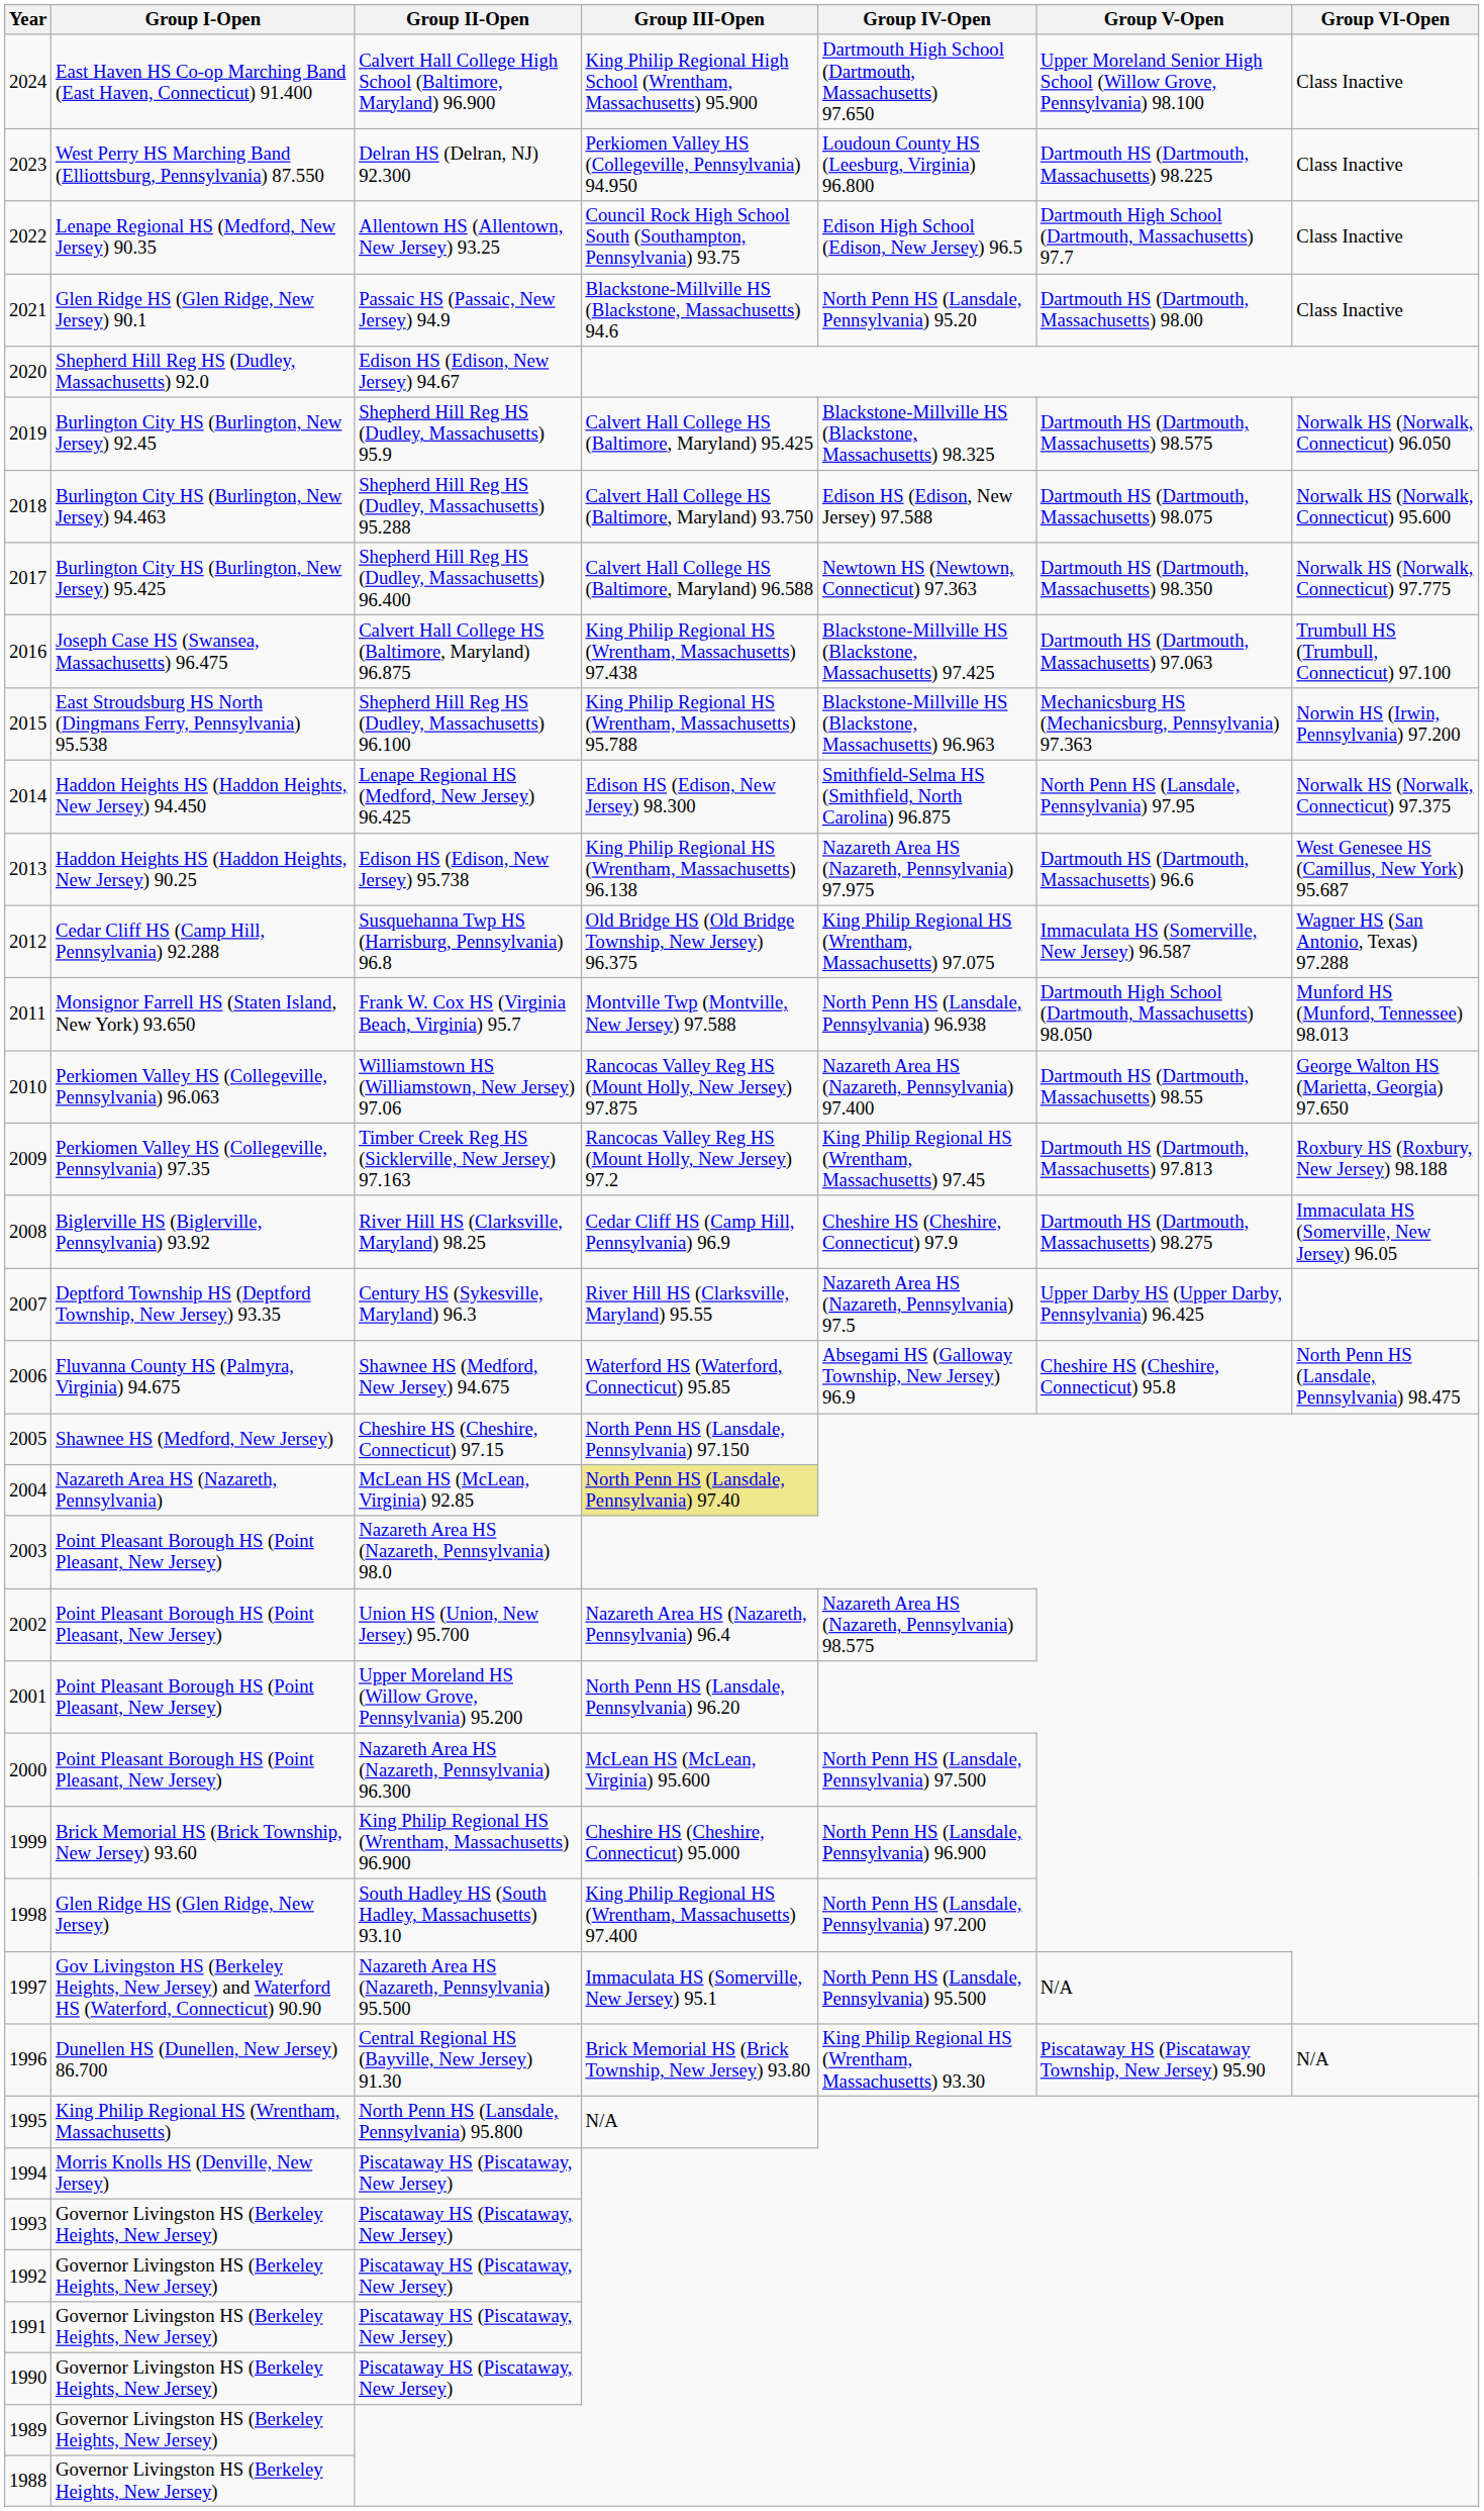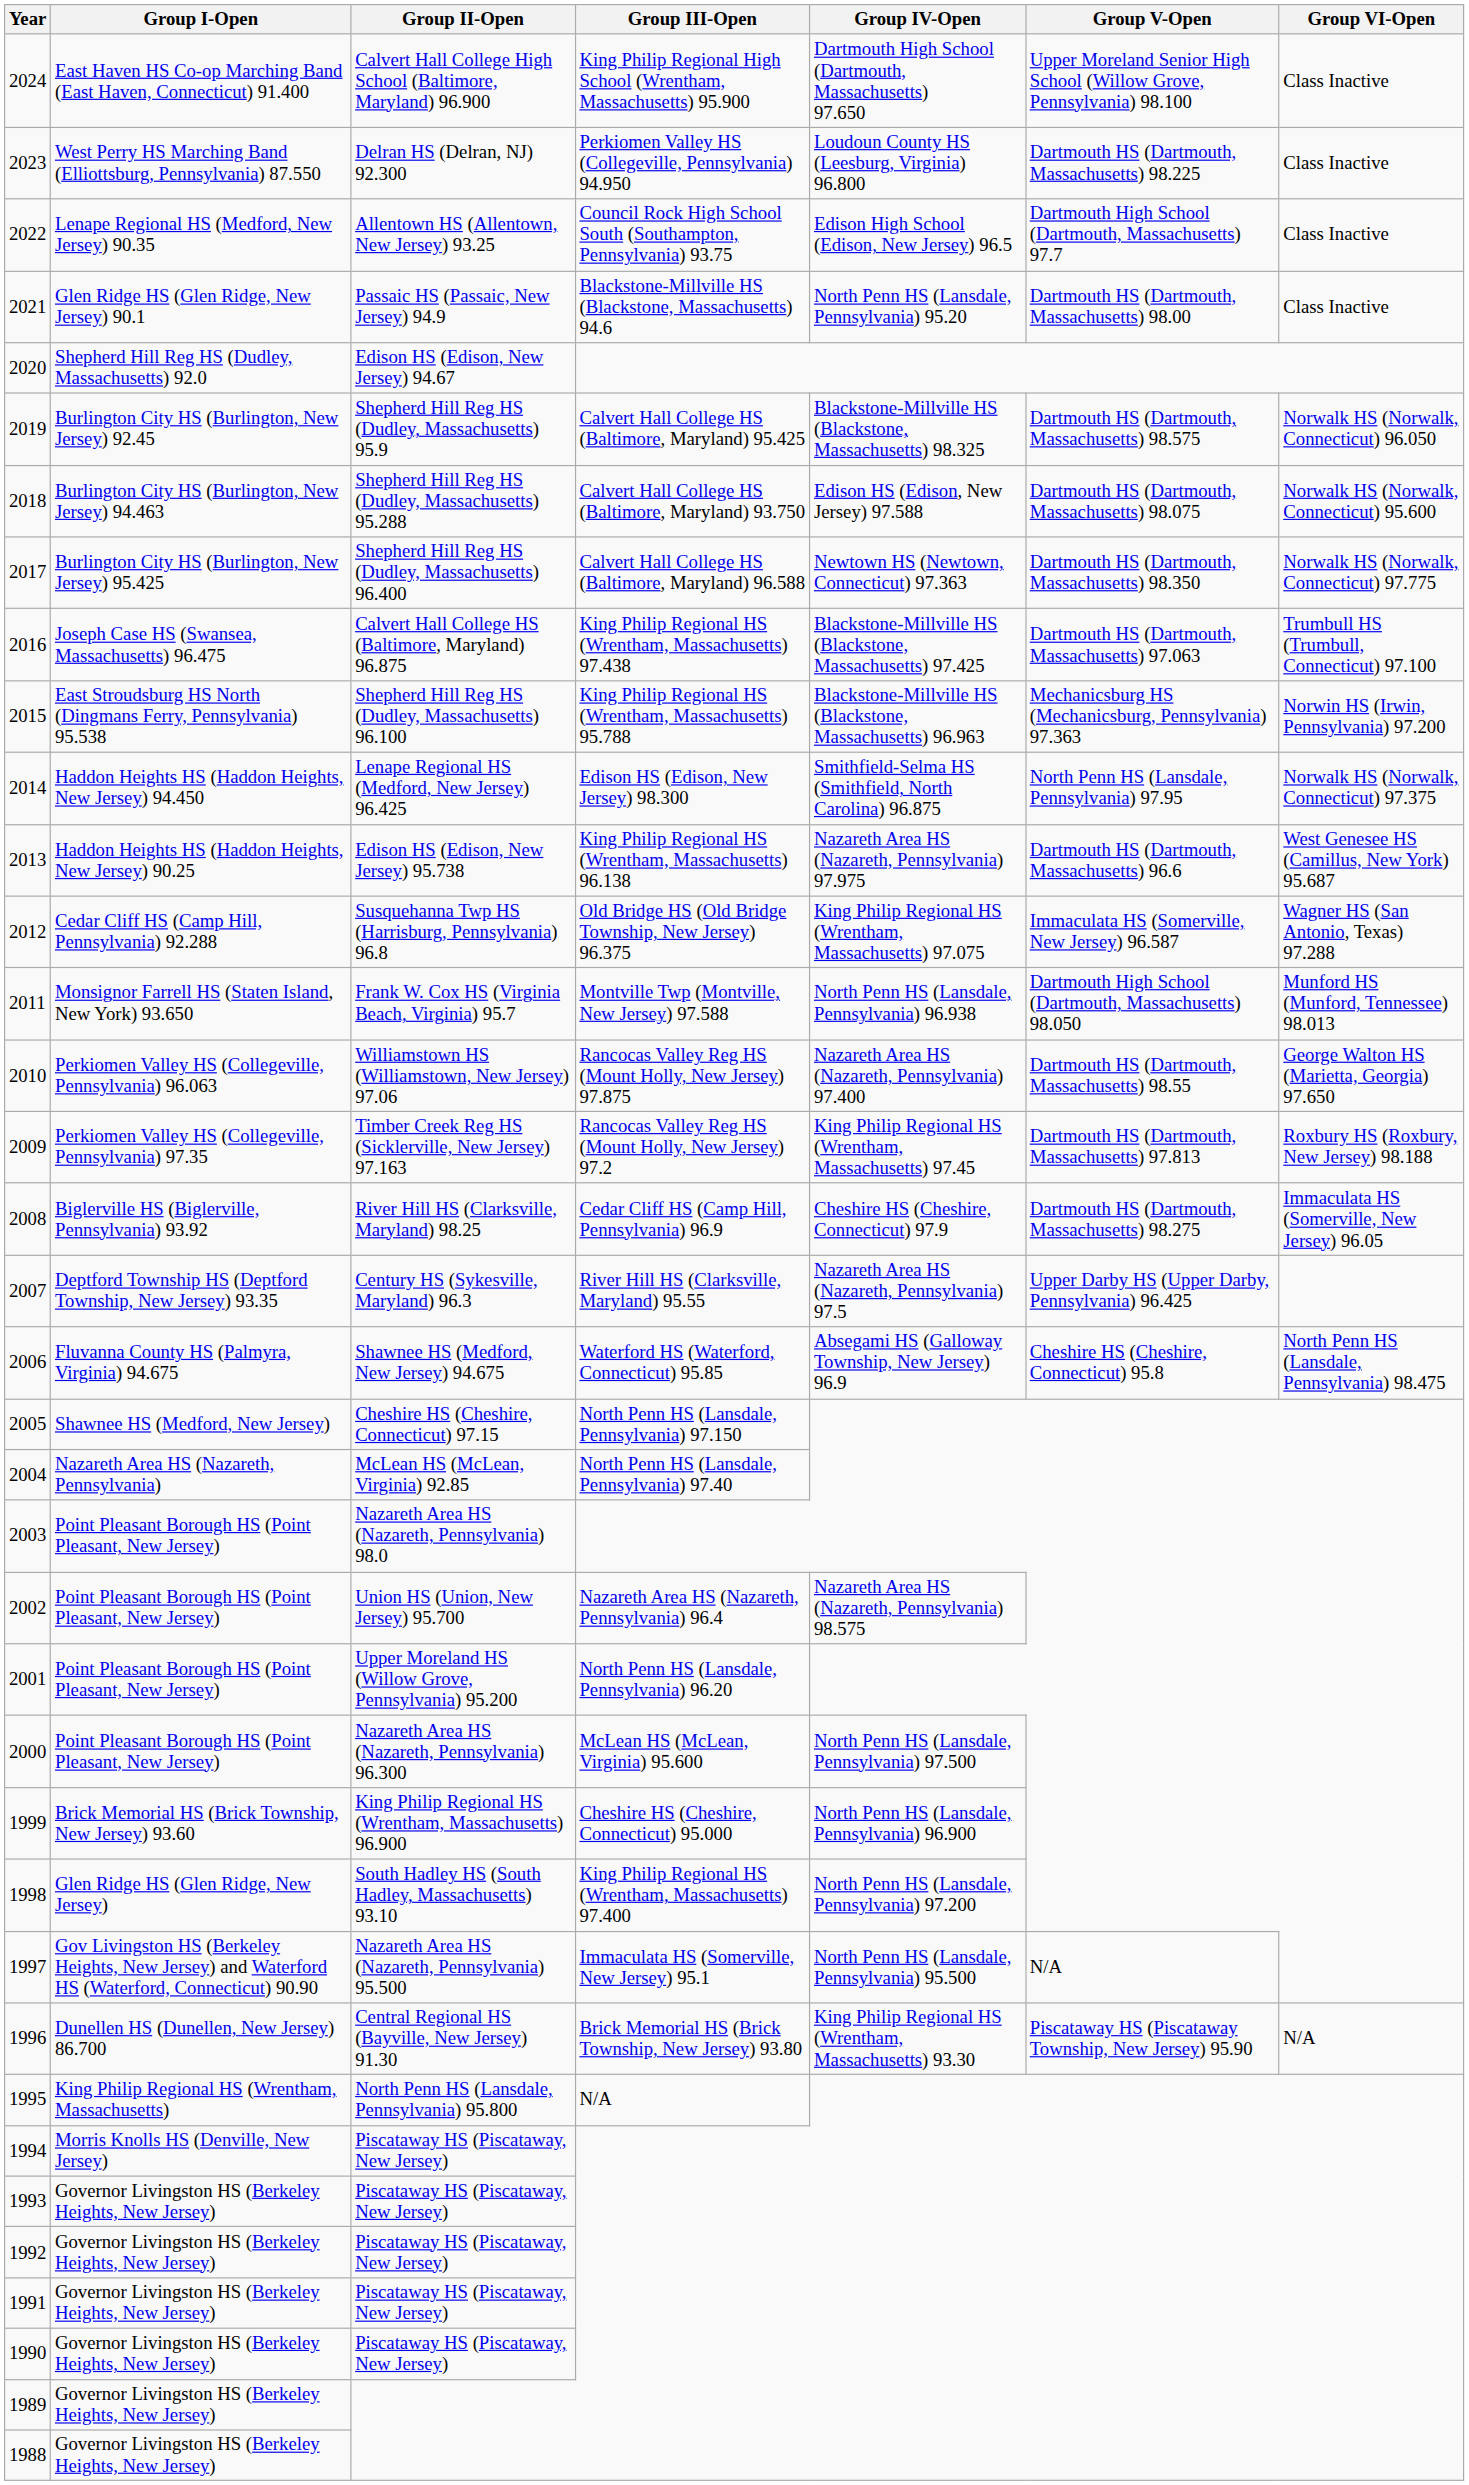2004 | Group III-Open: khaki background -> no background
